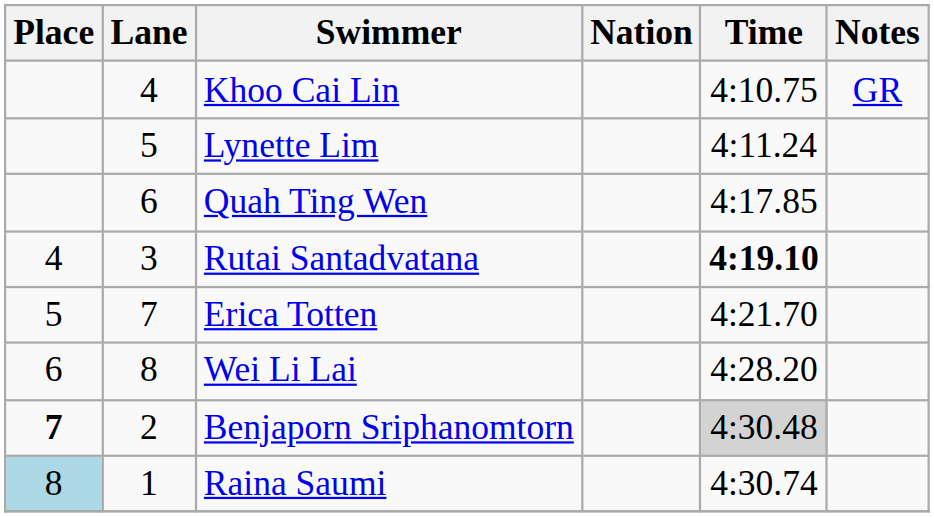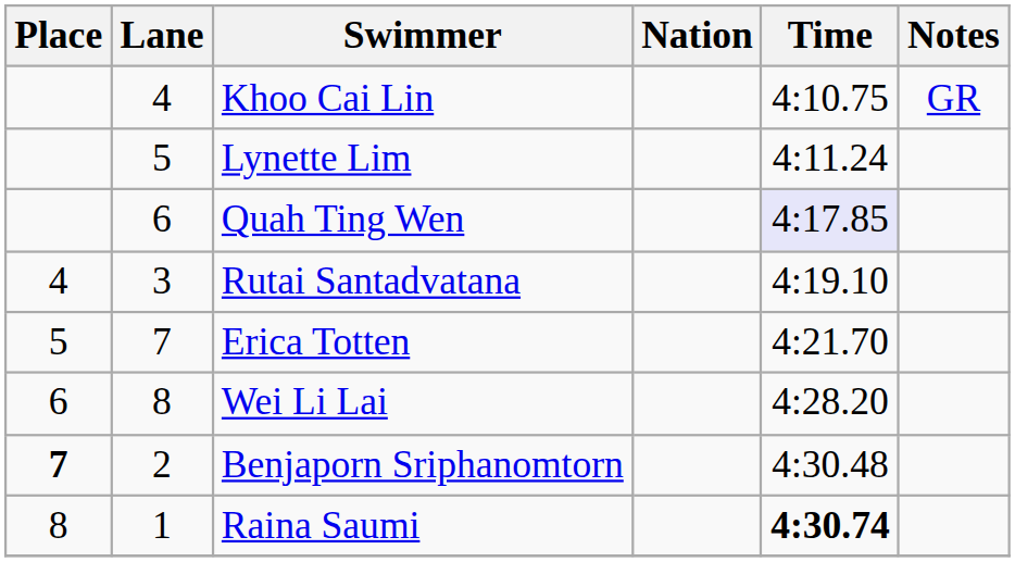Quah Ting Wen | Time: no background -> lavender background
Rutai Santadvatana | Time: bold -> normal
Benjaporn Sriphanomtorn | Time: lightgrey background -> no background
Raina Saumi | Place: lightblue background -> no background
Raina Saumi | Time: normal -> bold
